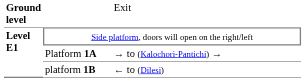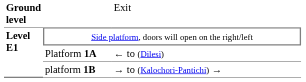Platform 1Α | column 3: → to (Kalochori-Pantichi) → -> ← to (Dilesi)
platform 1Β | column 3: ← to (Dilesi) -> → to (Kalochori-Pantichi) →
